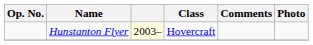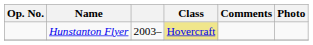Hunstanton Flyer | column 3: lightyellow background -> no background
Hunstanton Flyer | Class: no background -> khaki background
